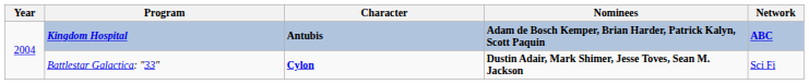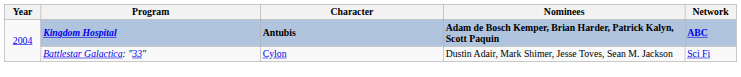Battlestar Galactica: "33" | Character: bold -> normal
Battlestar Galactica: "33" | Nominees: bold -> normal
